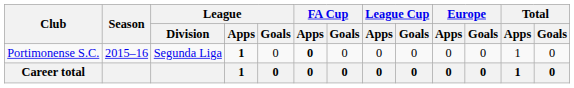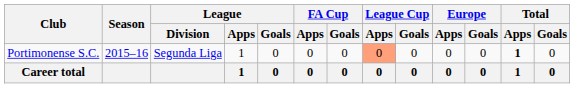Portimonense S.C. | League / Apps: bold -> normal
Portimonense S.C. | FA Cup / Apps: bold -> normal
Portimonense S.C. | League Cup / Apps: no background -> lightsalmon background
Portimonense S.C. | Total / Apps: normal -> bold
